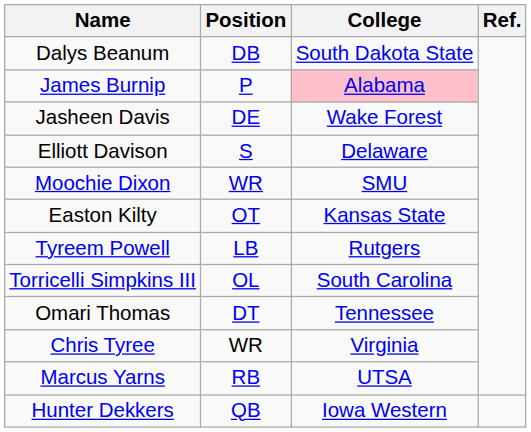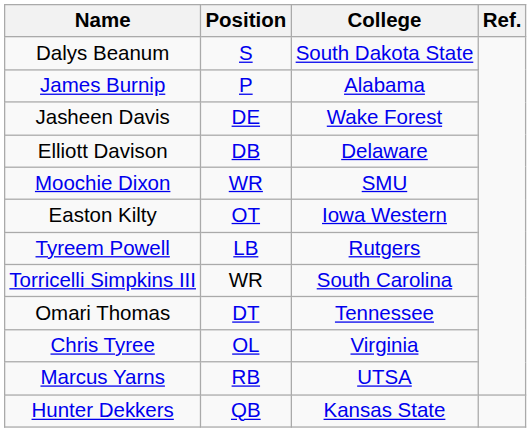Dalys Beanum | Position: DB -> S
James Burnip | College: pink background -> no background
Elliott Davison | Position: S -> DB
Easton Kilty | College: Kansas State -> Iowa Western
Torricelli Simpkins III | Position: OL -> WR
Chris Tyree | Position: WR -> OL
Hunter Dekkers | College: Iowa Western -> Kansas State
